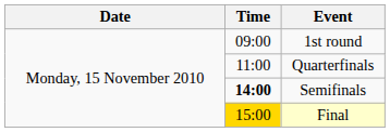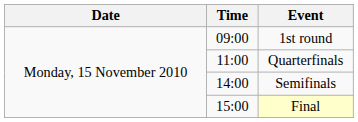Semifinals | Time: bold -> normal
Final | Time: gold background -> no background
